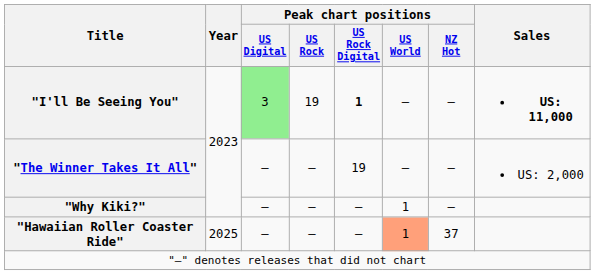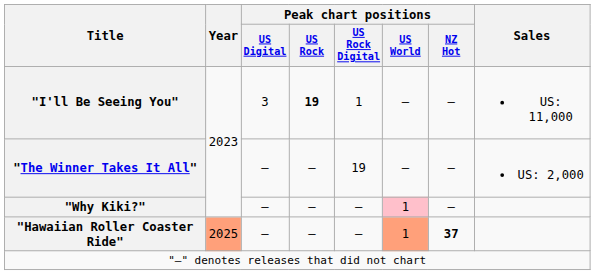"I'll Be Seeing You" | Peak chart positions / US Digital: lightgreen background -> no background
"I'll Be Seeing You" | Peak chart positions / US Rock: normal -> bold
"I'll Be Seeing You" | Peak chart positions / US Rock Digital: bold -> normal
"I'll Be Seeing You" | Sales: bold -> normal
"Why Kiki?" | Peak chart positions / US World: no background -> pink background
"Hawaiian Roller Coaster Ride" | Year: no background -> lightsalmon background
"Hawaiian Roller Coaster Ride" | Peak chart positions / NZ Hot: normal -> bold
